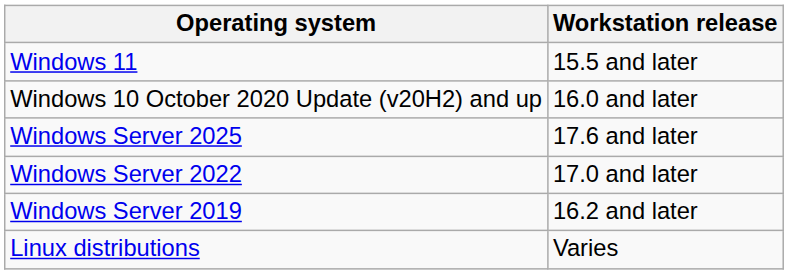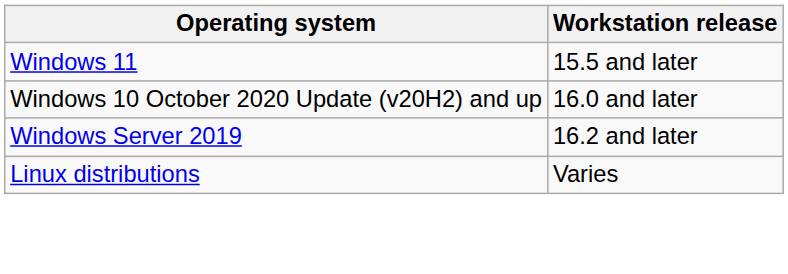- row: Windows Server 2025 | 17.6 and later
- row: Windows Server 2022 | 17.0 and later
